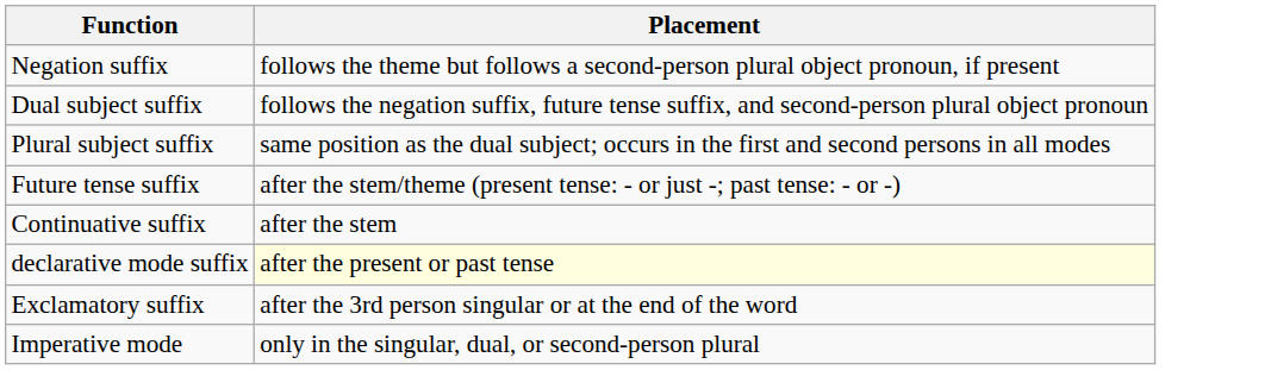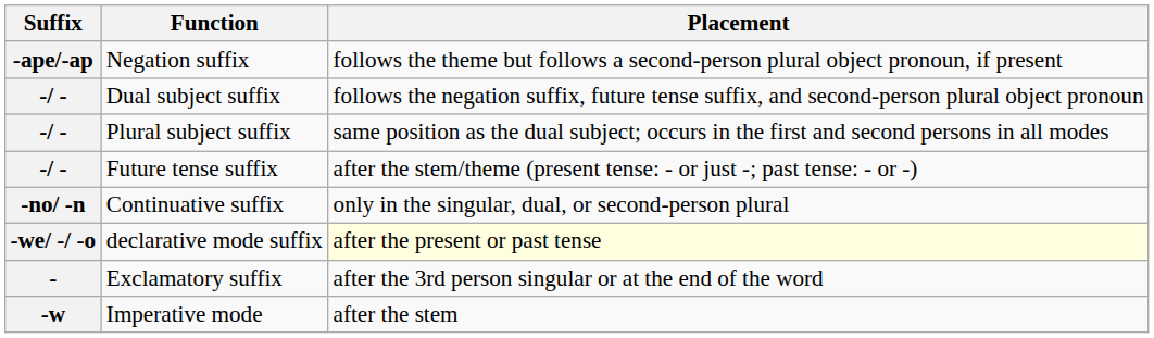+ column: Suffix | -ape/-ap | -/ - | -/ - | -/ - | -no/ -n | -we/ -/ -o | - | -w
Continuative suffix | Placement: after the stem -> only in the singular, dual, or second-person plural
Imperative mode | Placement: only in the singular, dual, or second-person plural -> after the stem
